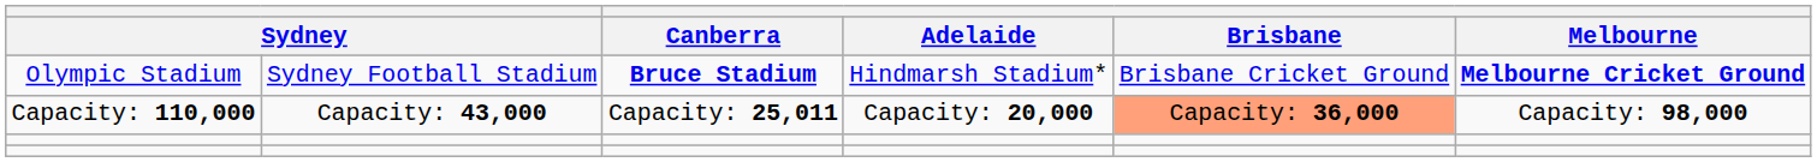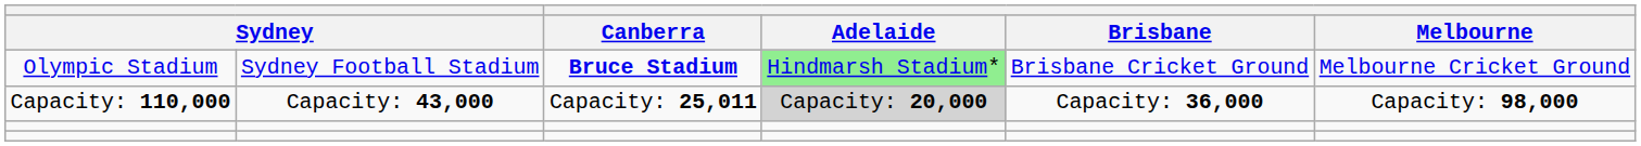Olympic Stadium | Adelaide: no background -> lightgreen background
Olympic Stadium | Melbourne: bold -> normal
Capacity: 110,000 | Adelaide: no background -> lightgrey background
Capacity: 110,000 | Brisbane: lightsalmon background -> no background
